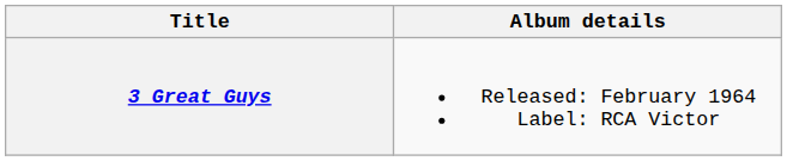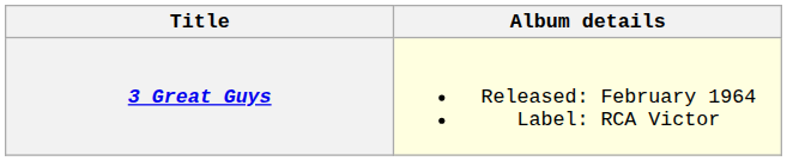3 Great Guys | Album details: no background -> lightyellow background
